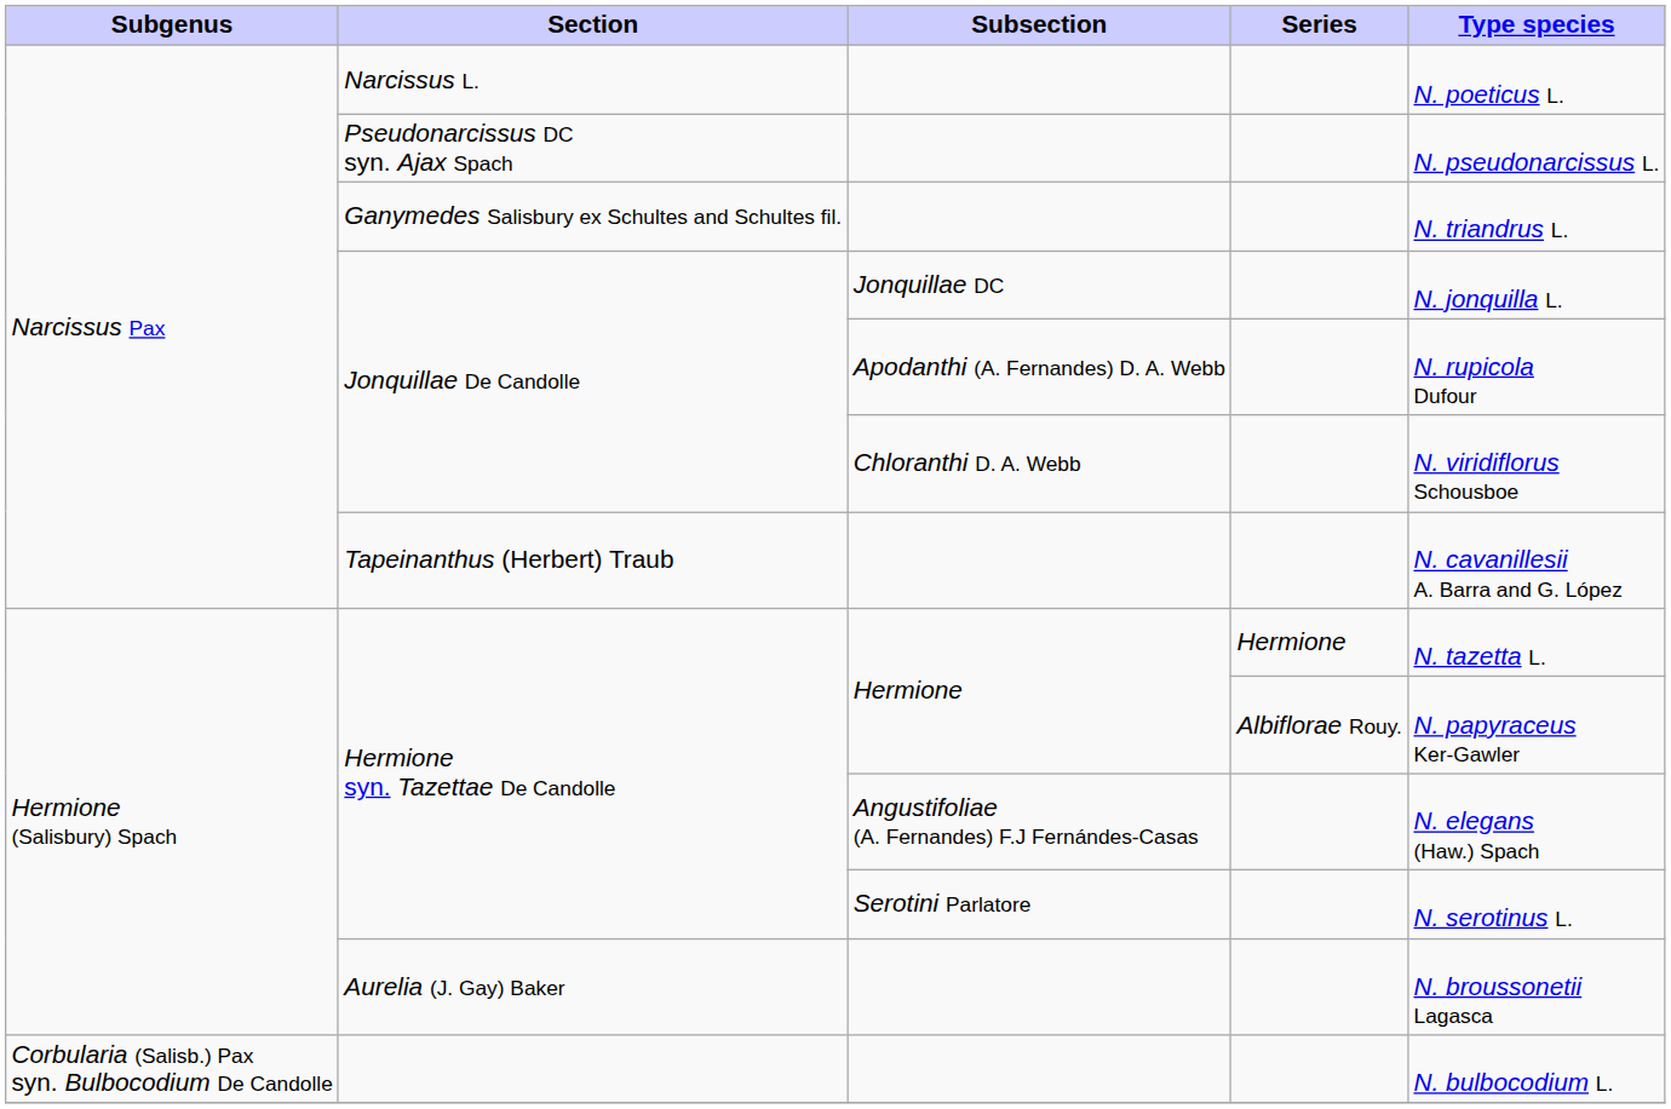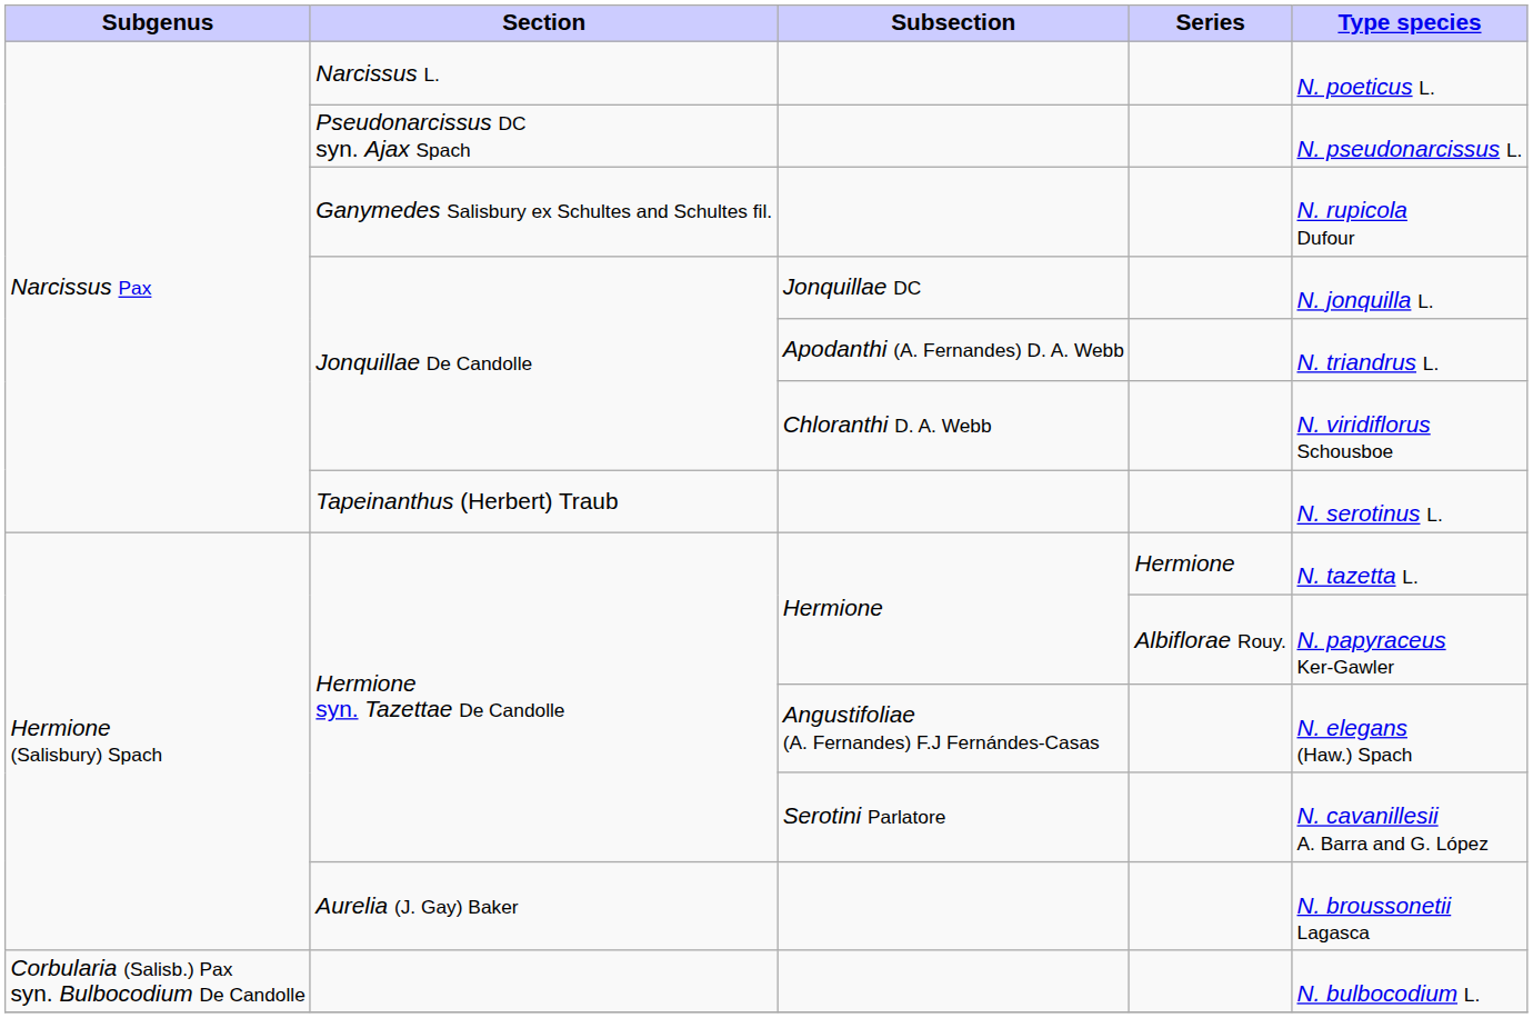Ganymedes Salisbury ex Schultes and Schultes fil. | Type species: N. triandrus L. -> N. rupicola Dufour
Jonquillae De Candolle / Apodanthi (A. Fernandes) D. A. Webb | Type species: N. rupicola Dufour -> N. triandrus L.
Tapeinanthus (Herbert) Traub | Type species: N. cavanillesii A. Barra and G. López -> N. serotinus L.
Hermione syn. Tazettae De Candolle / Serotini Parlatore | Type species: N. serotinus L. -> N. cavanillesii A. Barra and G. López
